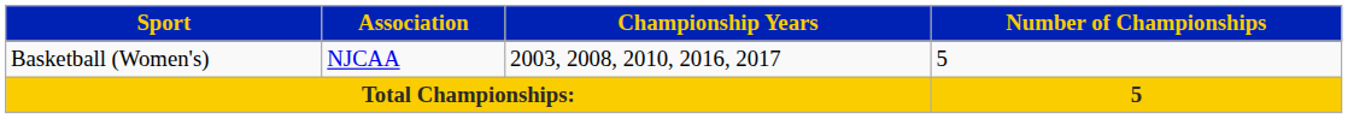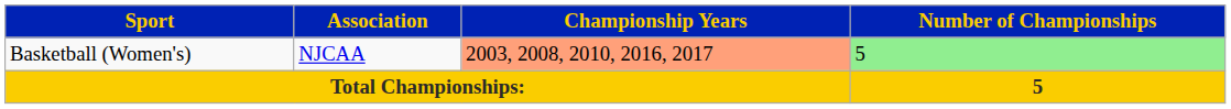Basketball (Women's) | Championship Years: no background -> lightsalmon background
Basketball (Women's) | Number of Championships: no background -> lightgreen background
